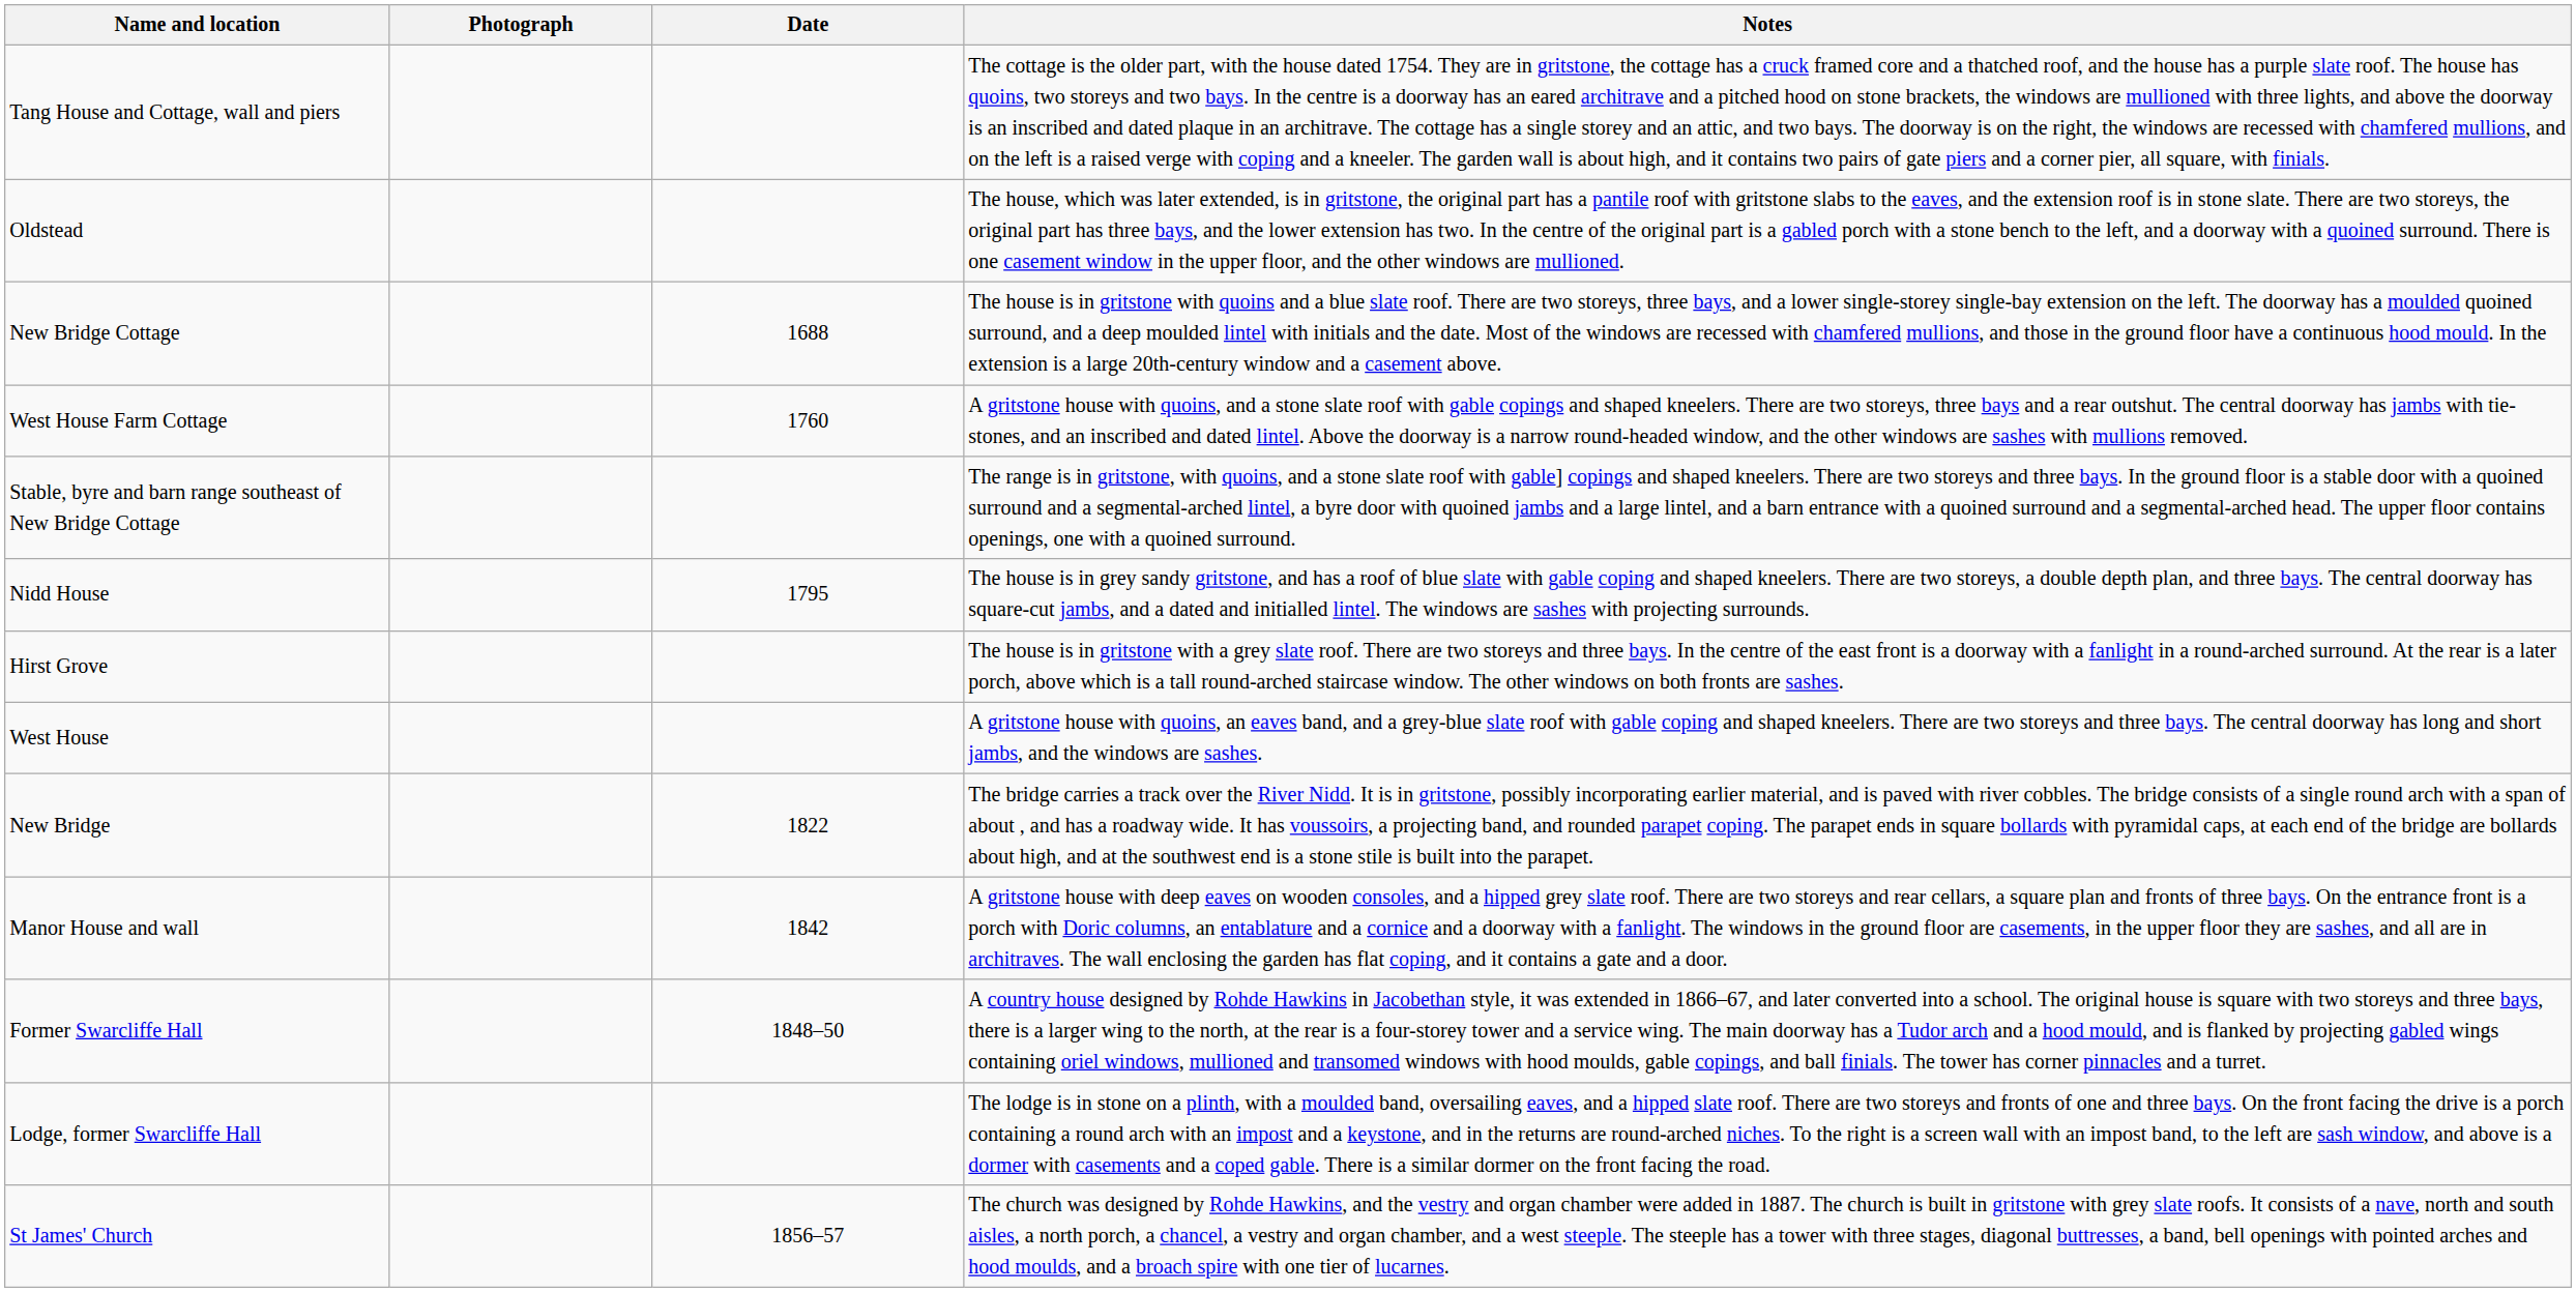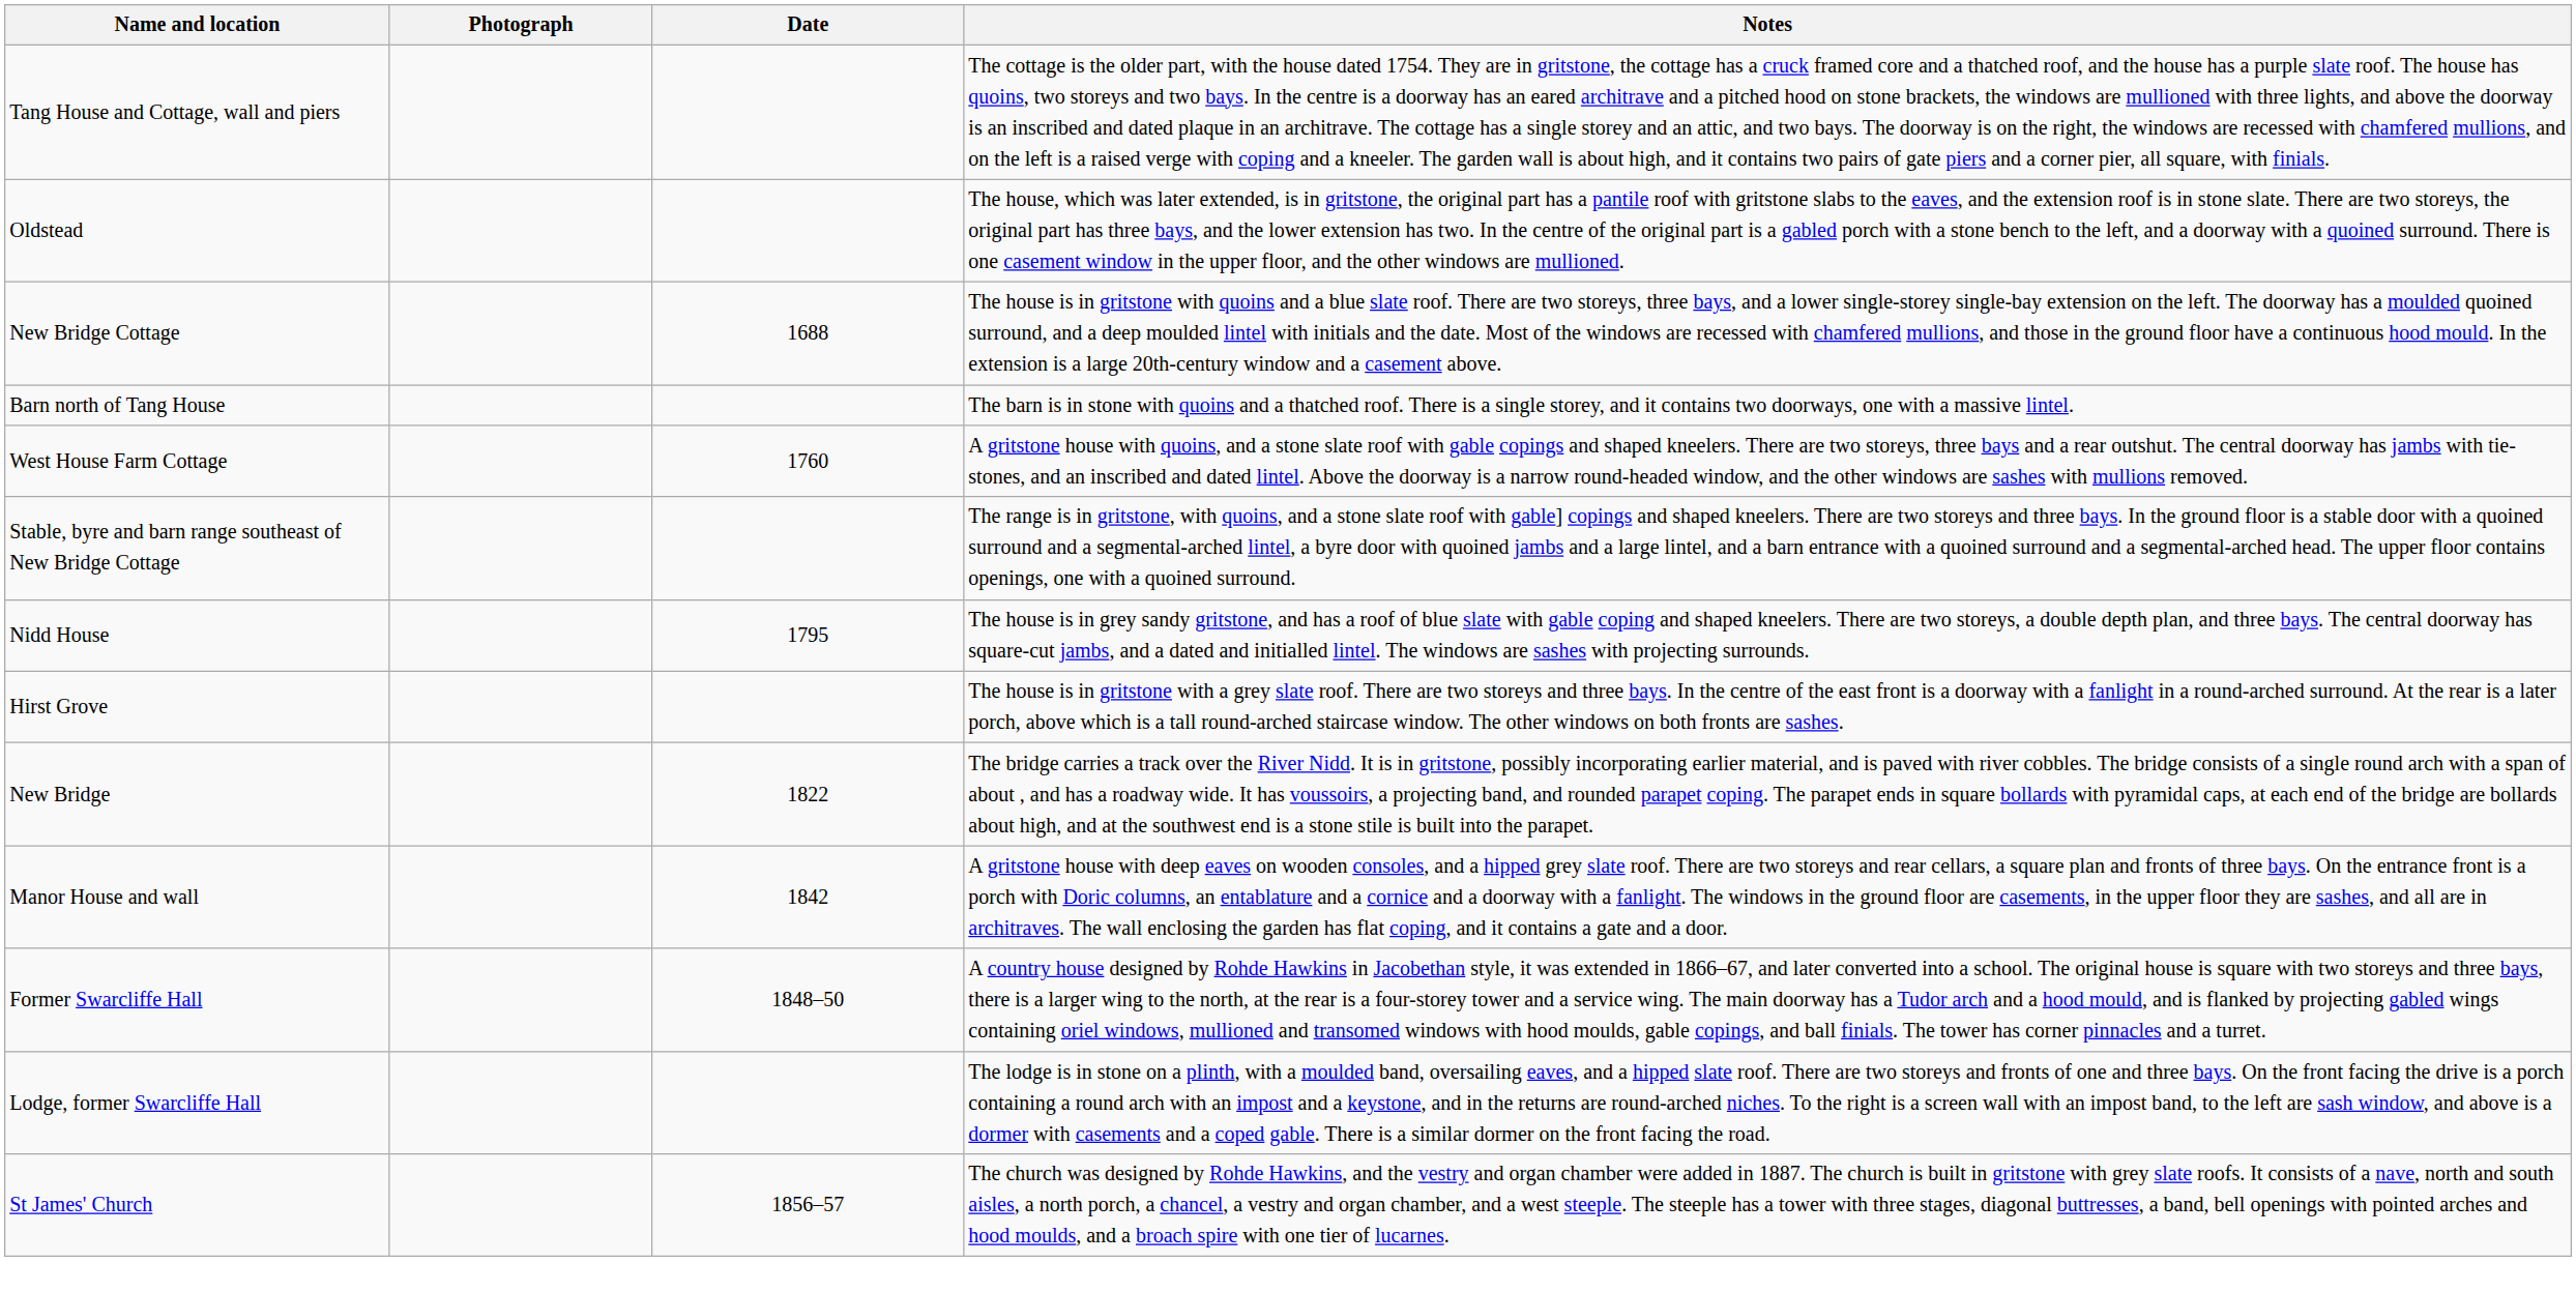+ row: Barn north of Tang House | The barn is in stone with quoins and a thatched roof. There is a single storey, and it contains two doorways, one with a massive lintel.
- row: West House | A gritstone house with quoins, an eaves band, and a grey-blue slate roof with gable coping and shaped kneelers. There are two storeys and three bays. The central doorway has long and short jambs, and the windows are sashes.
